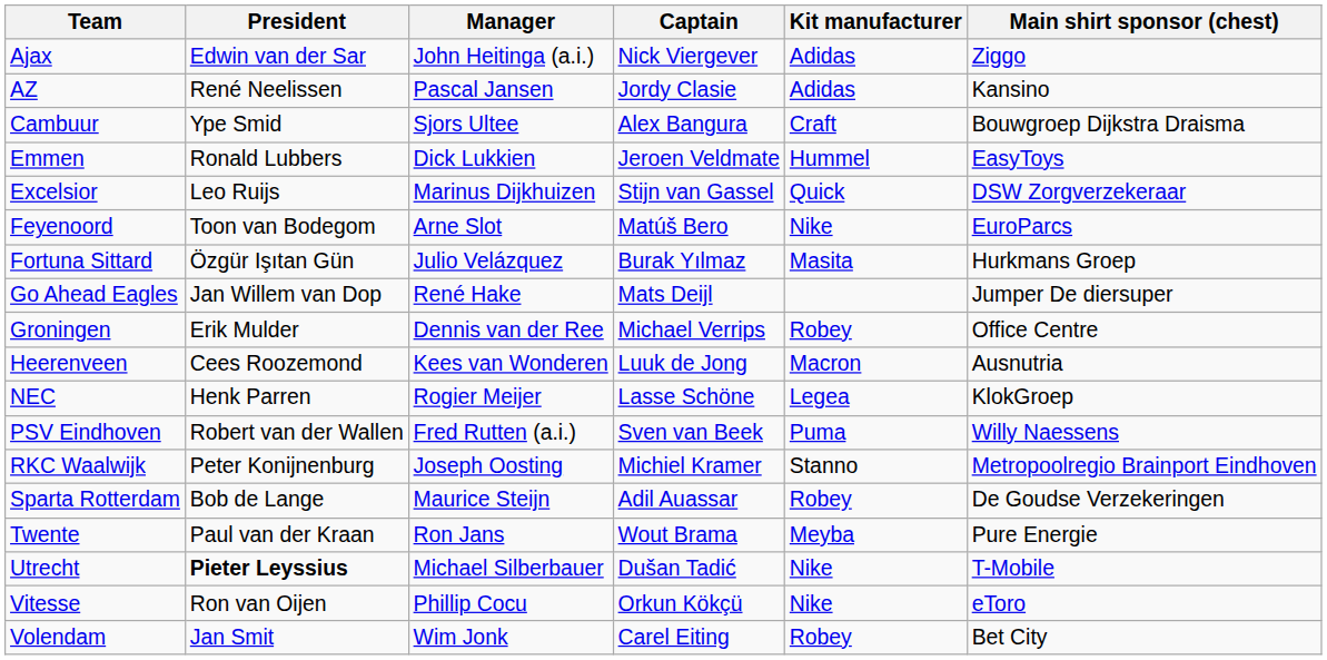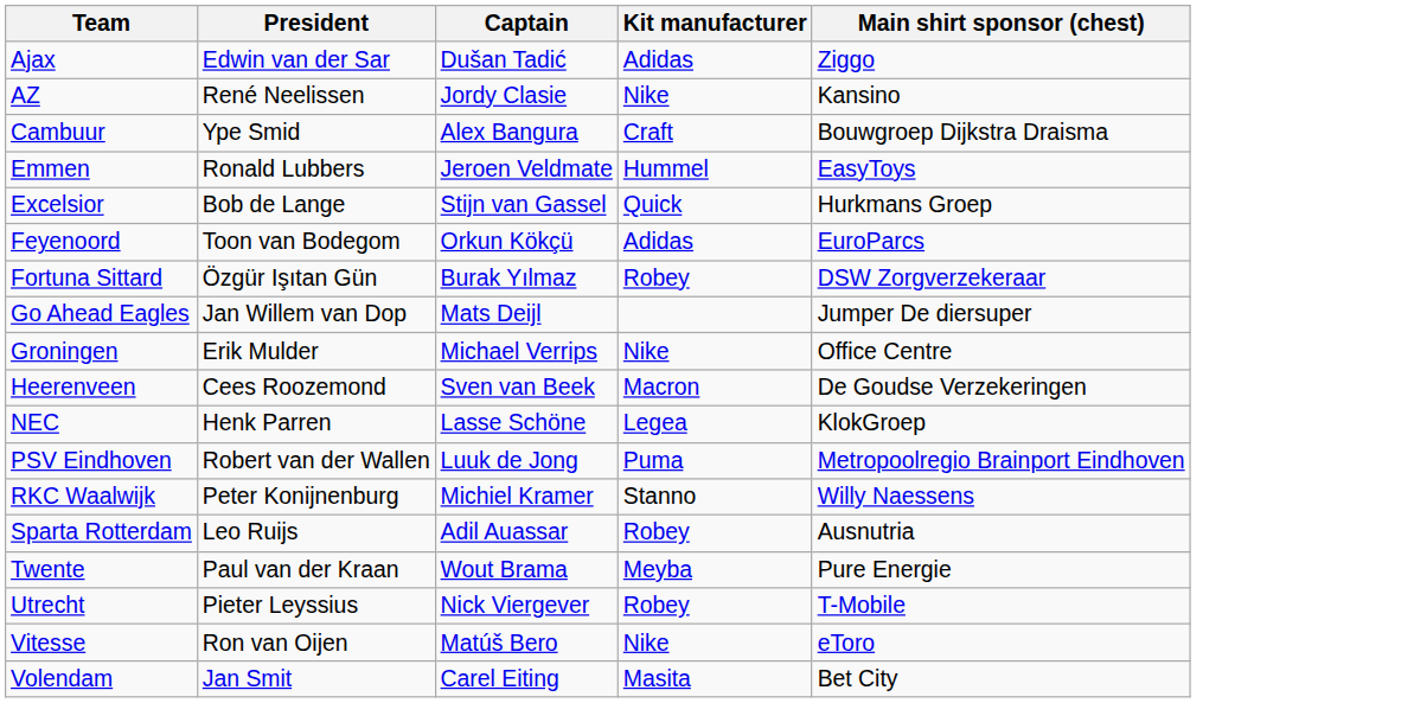- column: Manager | John Heitinga (a.i.) | Pascal Jansen | Sjors Ultee | Dick Lukkien | Marinus Dijkhuizen | Arne Slot | Julio Velázquez | René Hake | Dennis van der Ree | Kees van Wonderen | Rogier Meijer | Fred Rutten (a.i.) | Joseph Oosting | Maurice Steijn | Ron Jans | Michael Silberbauer | Phillip Cocu | Wim Jonk
Ajax | Captain: Nick Viergever -> Dušan Tadić
AZ | Kit manufacturer: Adidas -> Nike
Excelsior | President: Leo Ruijs -> Bob de Lange
Excelsior | Main shirt sponsor (chest): DSW Zorgverzekeraar -> Hurkmans Groep
Feyenoord | Captain: Matúš Bero -> Orkun Kökçü
Feyenoord | Kit manufacturer: Nike -> Adidas
Fortuna Sittard | Kit manufacturer: Masita -> Robey
Fortuna Sittard | Main shirt sponsor (chest): Hurkmans Groep -> DSW Zorgverzekeraar
Groningen | Kit manufacturer: Robey -> Nike
Heerenveen | Captain: Luuk de Jong -> Sven van Beek
Heerenveen | Main shirt sponsor (chest): Ausnutria -> De Goudse Verzekeringen
PSV Eindhoven | Captain: Sven van Beek -> Luuk de Jong
PSV Eindhoven | Main shirt sponsor (chest): Willy Naessens -> Metropoolregio Brainport Eindhoven
RKC Waalwijk | Main shirt sponsor (chest): Metropoolregio Brainport Eindhoven -> Willy Naessens
Sparta Rotterdam | President: Bob de Lange -> Leo Ruijs
Sparta Rotterdam | Main shirt sponsor (chest): De Goudse Verzekeringen -> Ausnutria
Utrecht | President: bold -> normal
Utrecht | Captain: Dušan Tadić -> Nick Viergever
Utrecht | Kit manufacturer: Nike -> Robey
Vitesse | Captain: Orkun Kökçü -> Matúš Bero
Volendam | Kit manufacturer: Robey -> Masita
